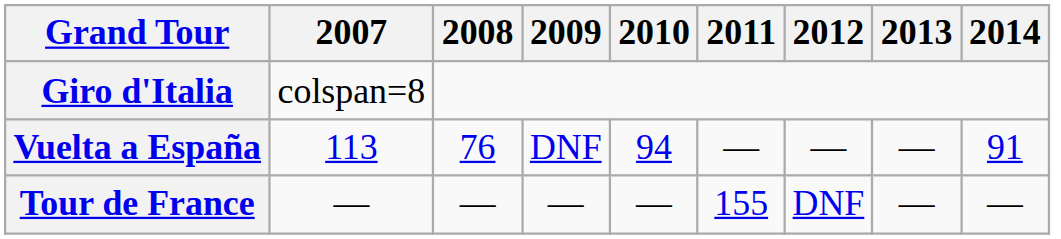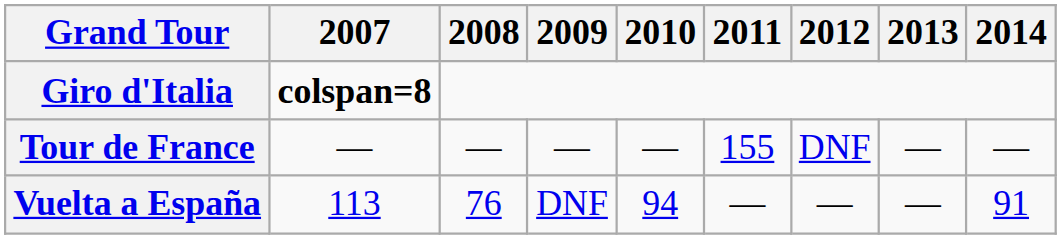Giro d'Italia | 2007: normal -> bold
rows swapped: Tour de France <-> Vuelta a España
